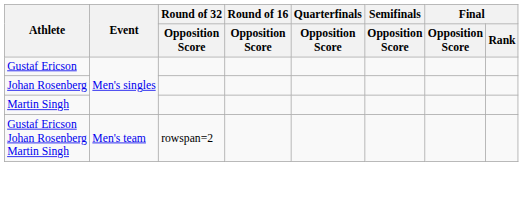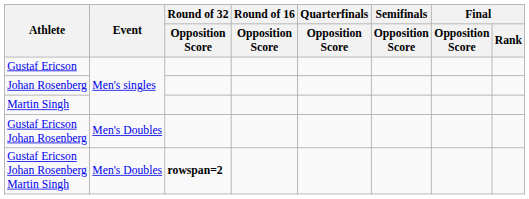+ row: Gustaf Ericson Johan Rosenberg | Men's Doubles
Gustaf Ericson Johan Rosenberg Martin Singh | Event: Men's team -> Men's Doubles
Gustaf Ericson Johan Rosenberg Martin Singh | Round of 32 / Opposition Score: normal -> bold
